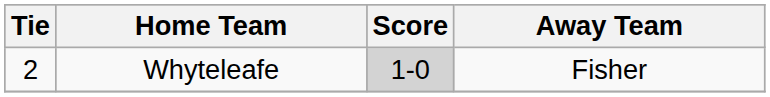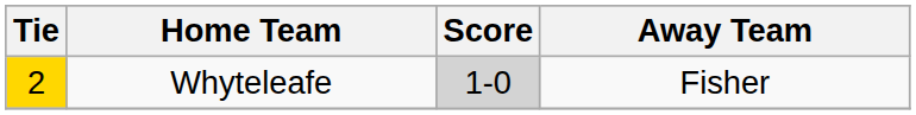Whyteleafe | Tie: no background -> gold background
